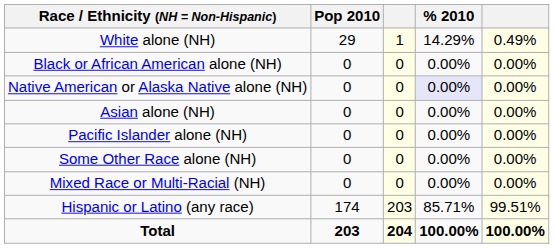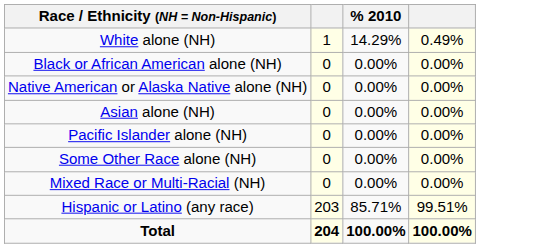- column: Pop 2010 | 29 | 0 | 0 | 0 | 0 | 0 | 0 | 174 | 203
Native American or Alaska Native alone (NH) | % 2010: lavender background -> no background
